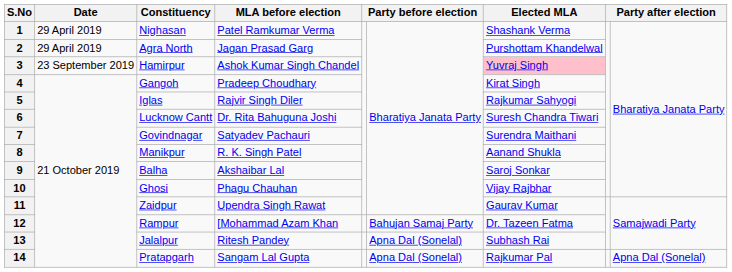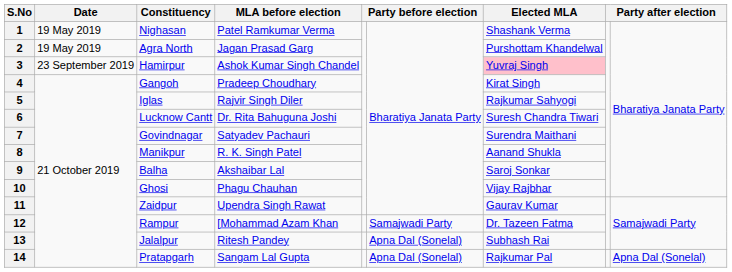1 | Date: 29 April 2019 -> 19 May 2019
2 | Date: 29 April 2019 -> 19 May 2019
12 | column 6: Bahujan Samaj Party -> Samajwadi Party
